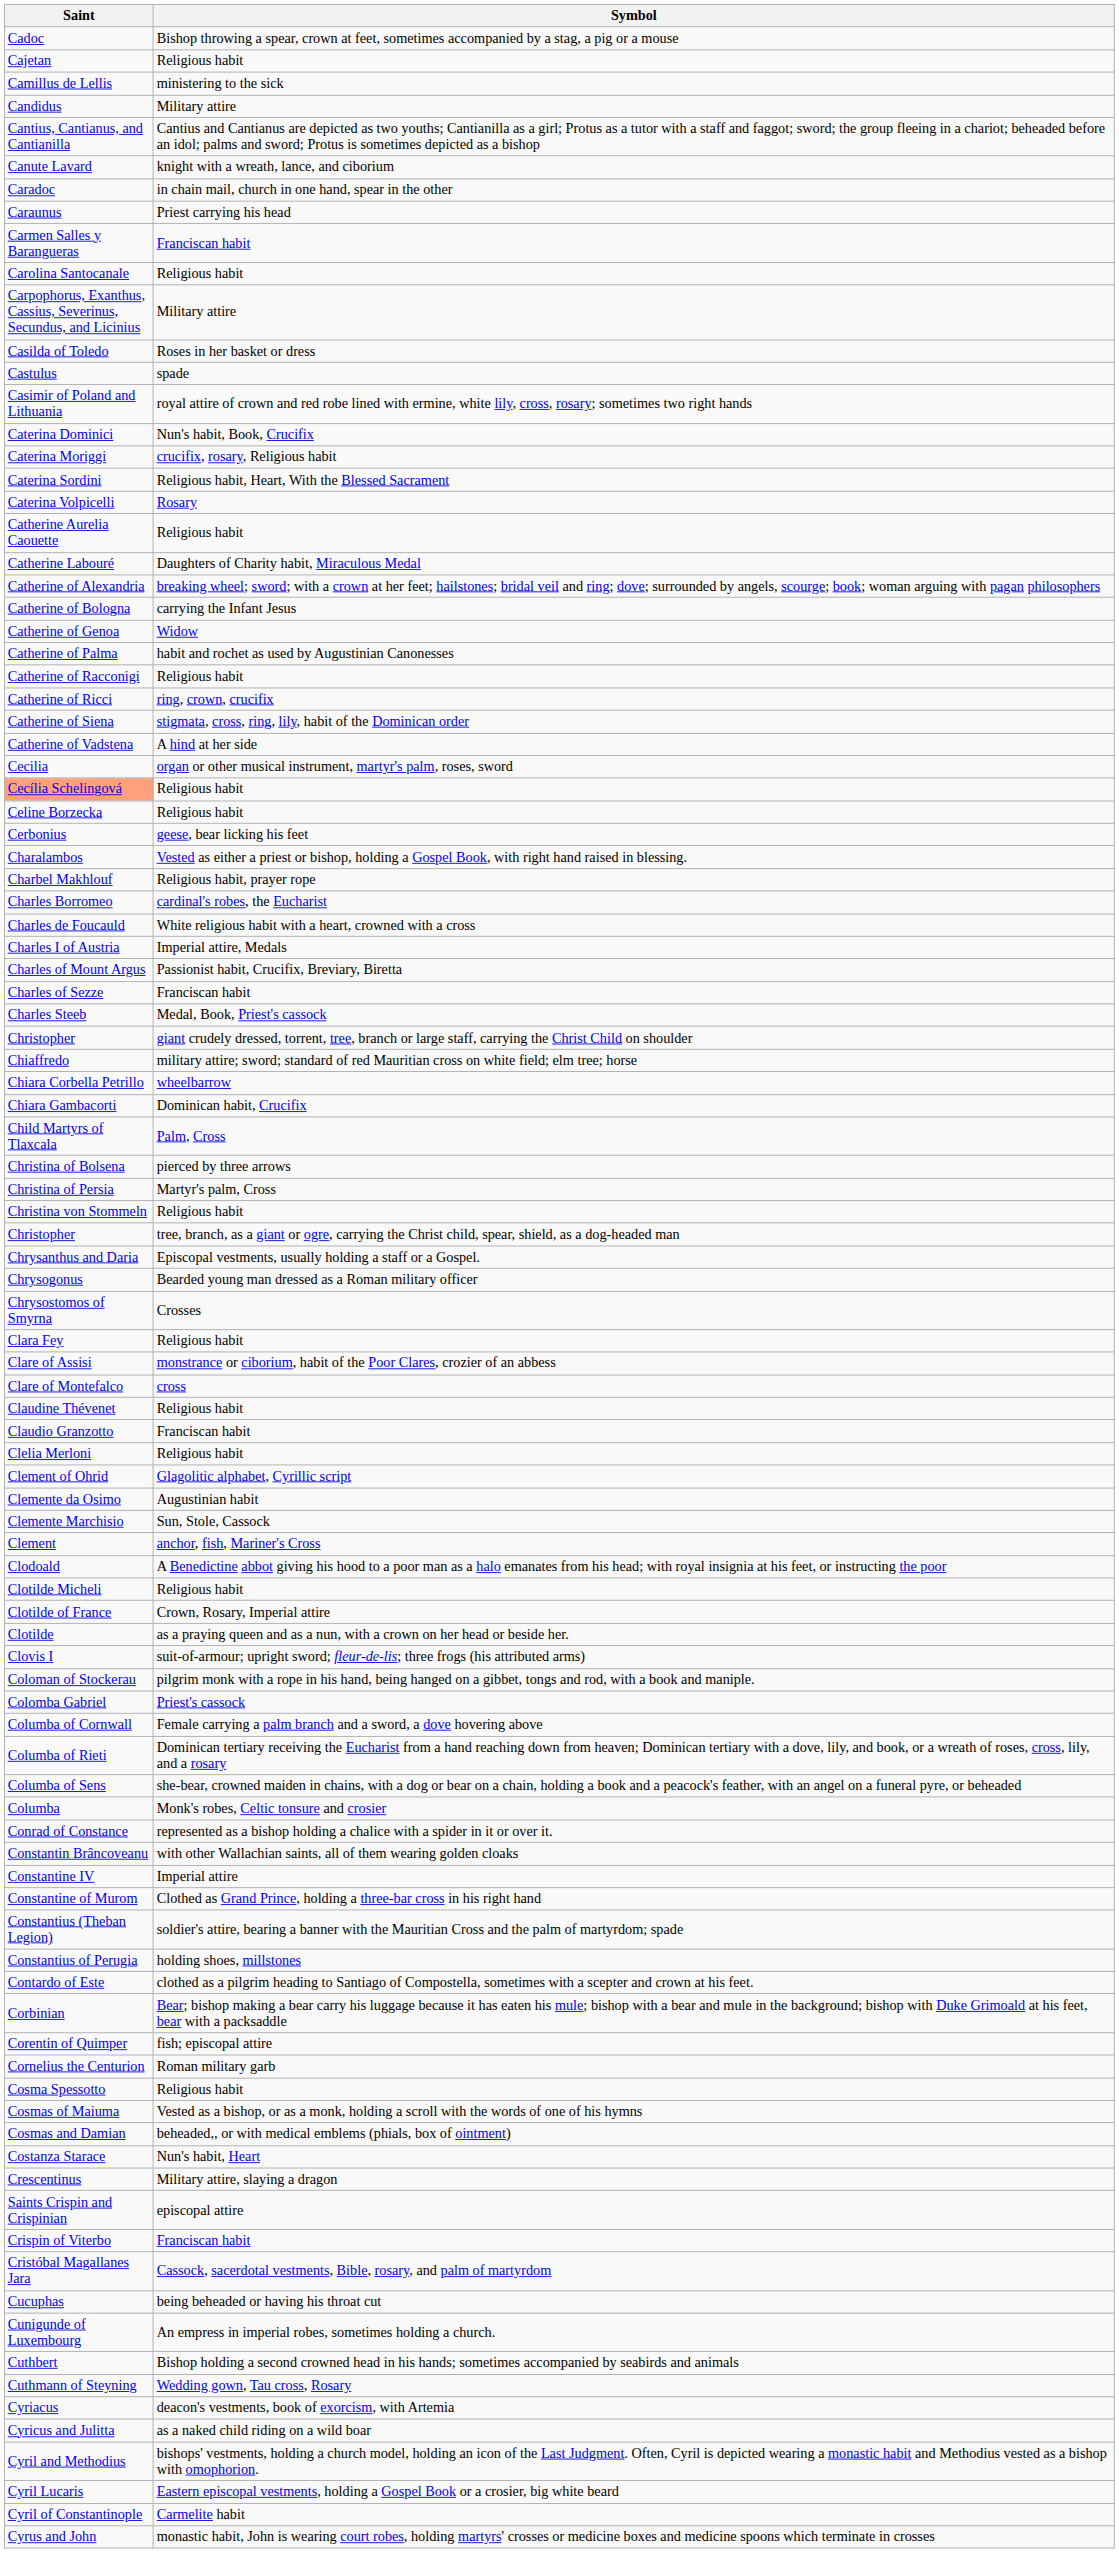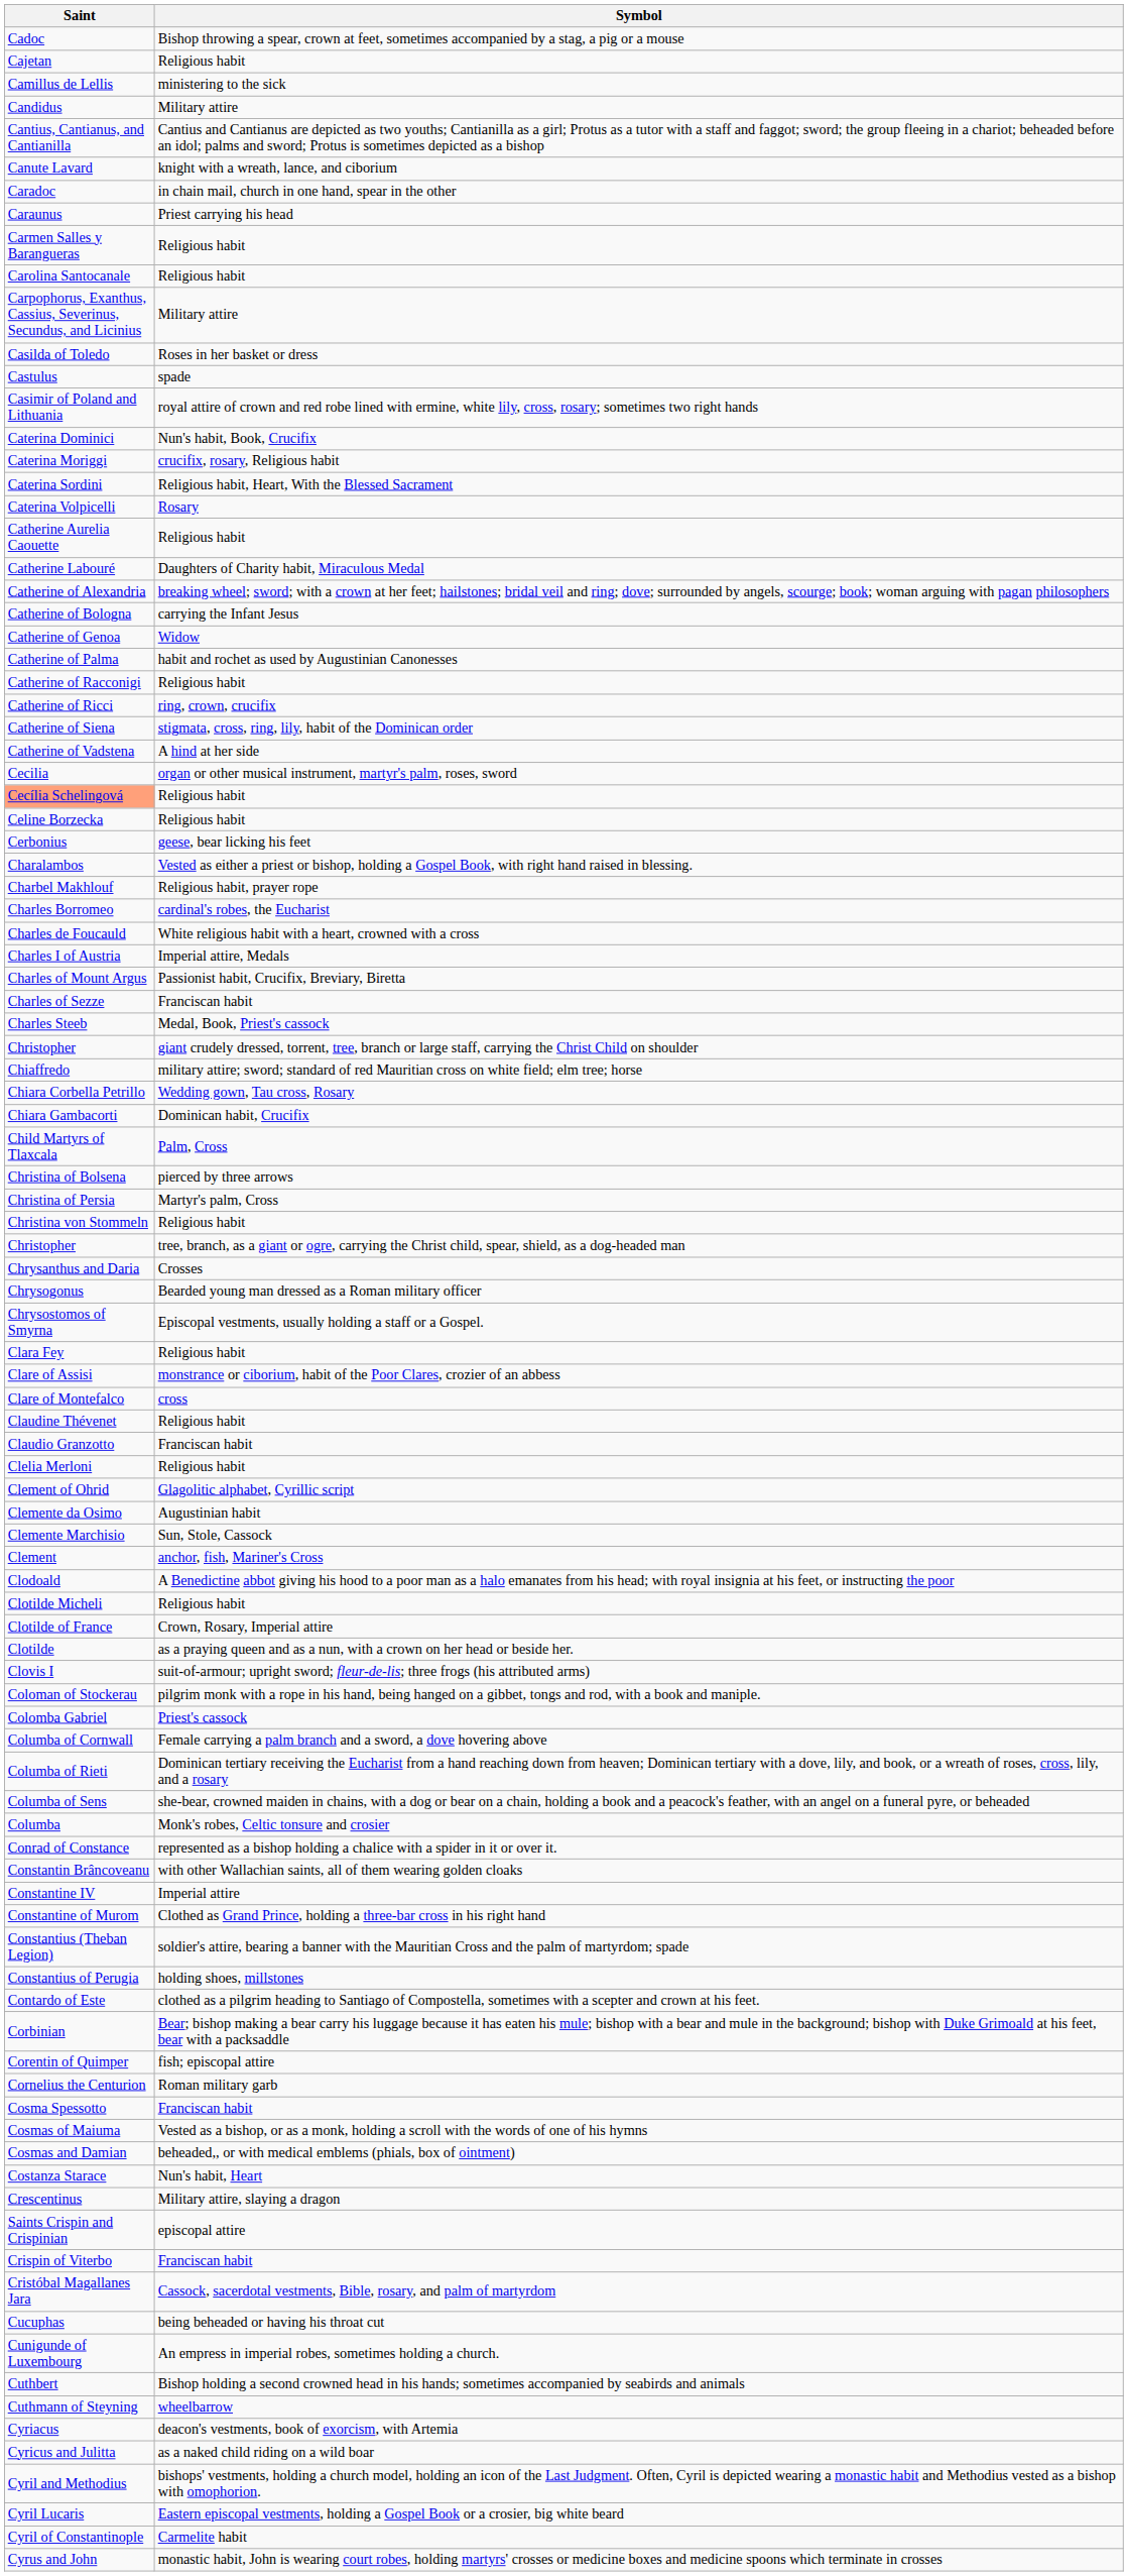row 10 | Symbol: Franciscan habit -> Religious habit
row 44 | Symbol: wheelbarrow -> Wedding gown, Tau cross, Rosary
row 51 | Symbol: Episcopal vestments, usually holding a staff or a Gospel. -> Crosses
row 53 | Symbol: Crosses -> Episcopal vestments, usually holding a staff or a Gospel.
row 85 | Symbol: Religious habit -> Franciscan habit
row 96 | Symbol: Wedding gown, Tau cross, Rosary -> wheelbarrow
